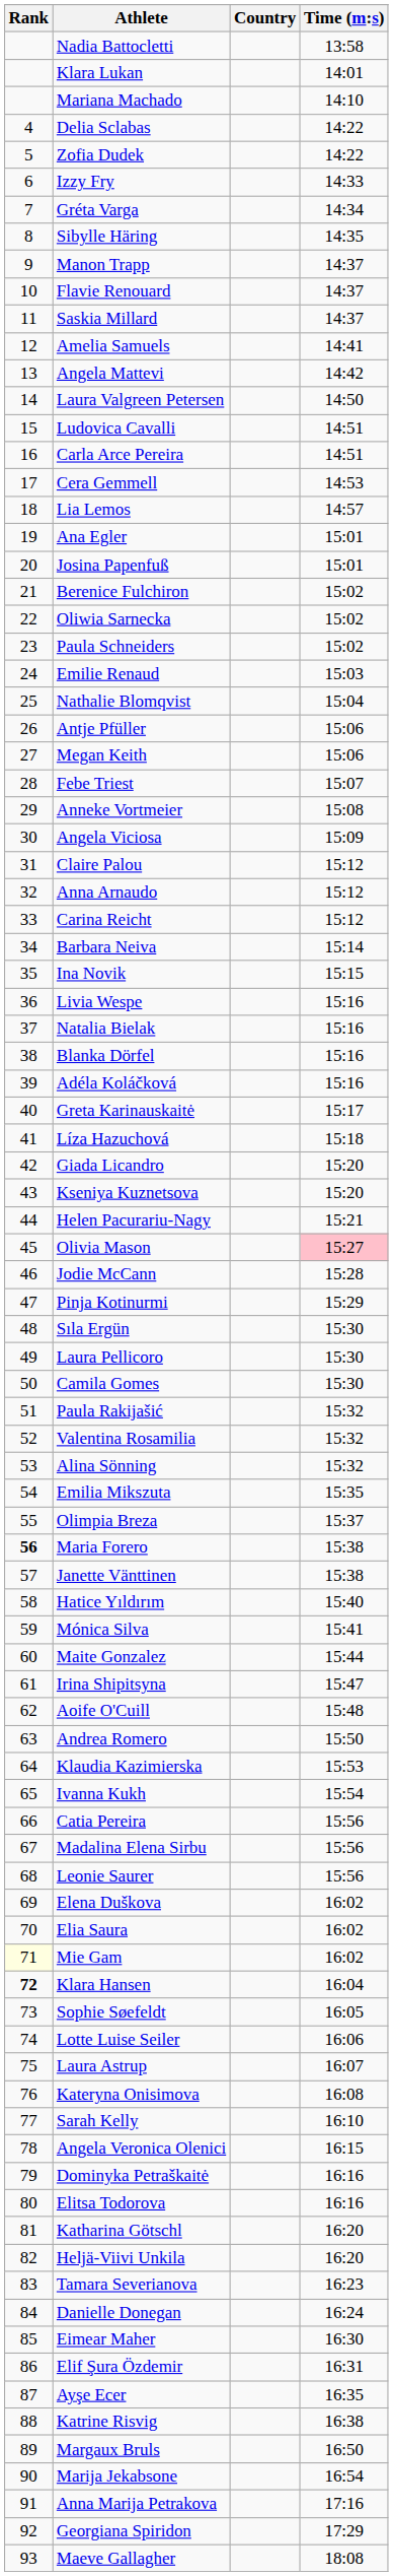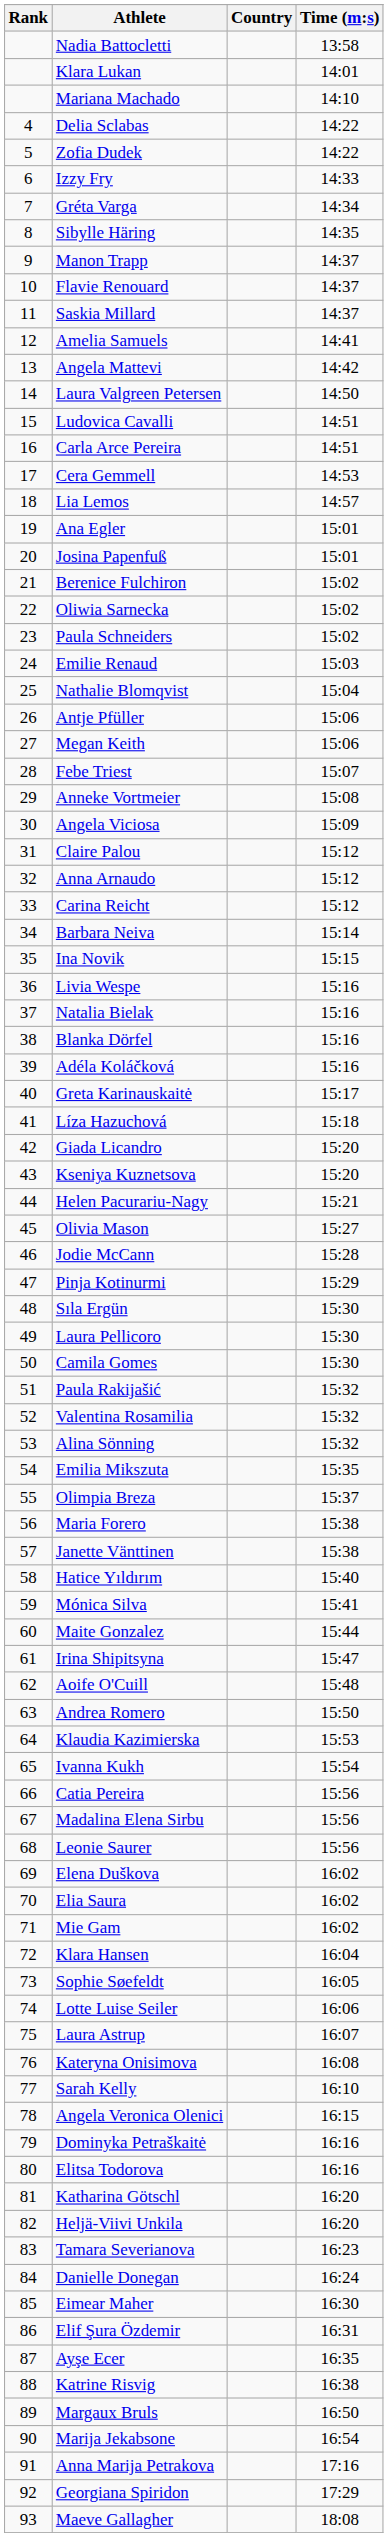Olivia Mason | Time (m:s): pink background -> no background
Maria Forero | Rank: bold -> normal
Mie Gam | Rank: lightyellow background -> no background
Klara Hansen | Rank: bold -> normal
